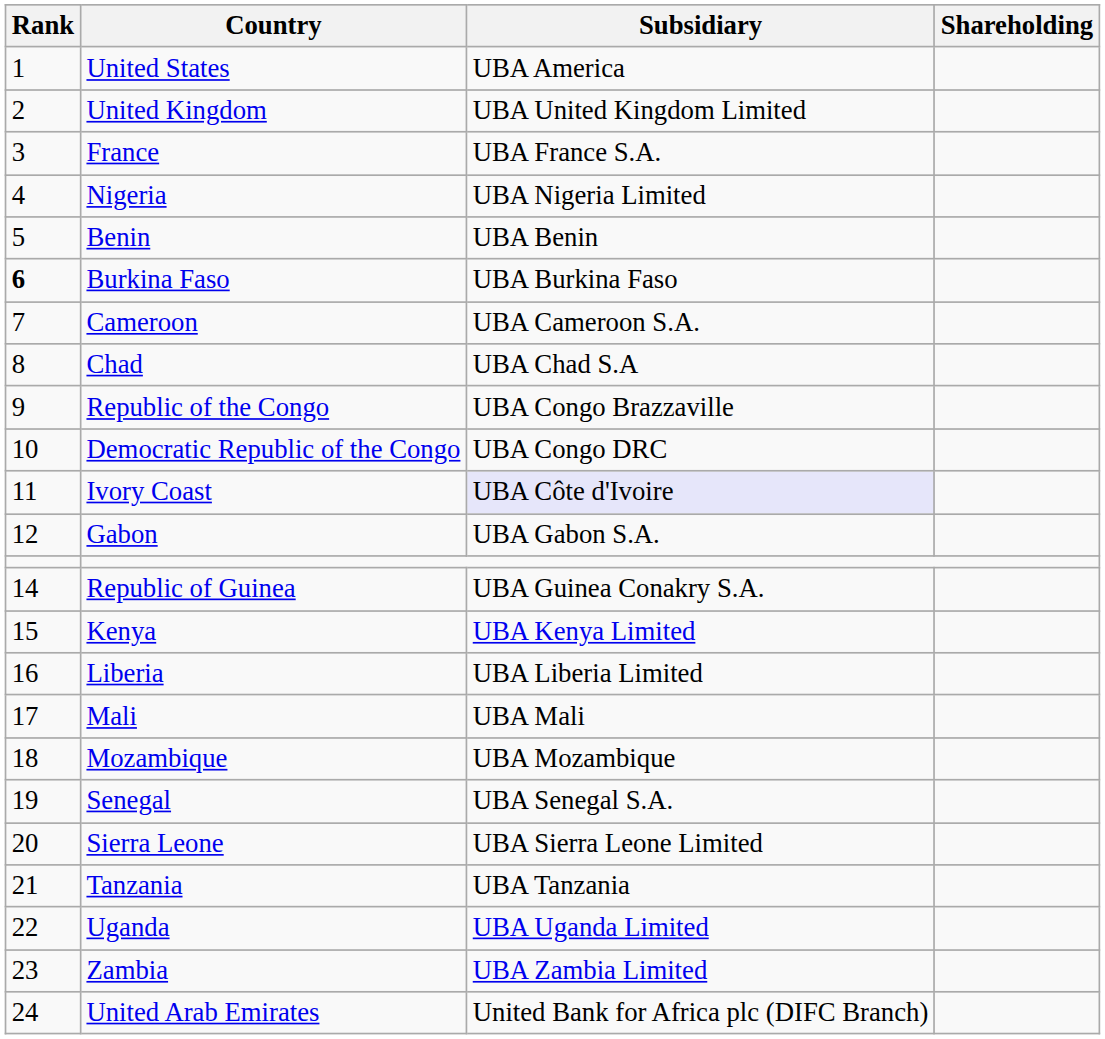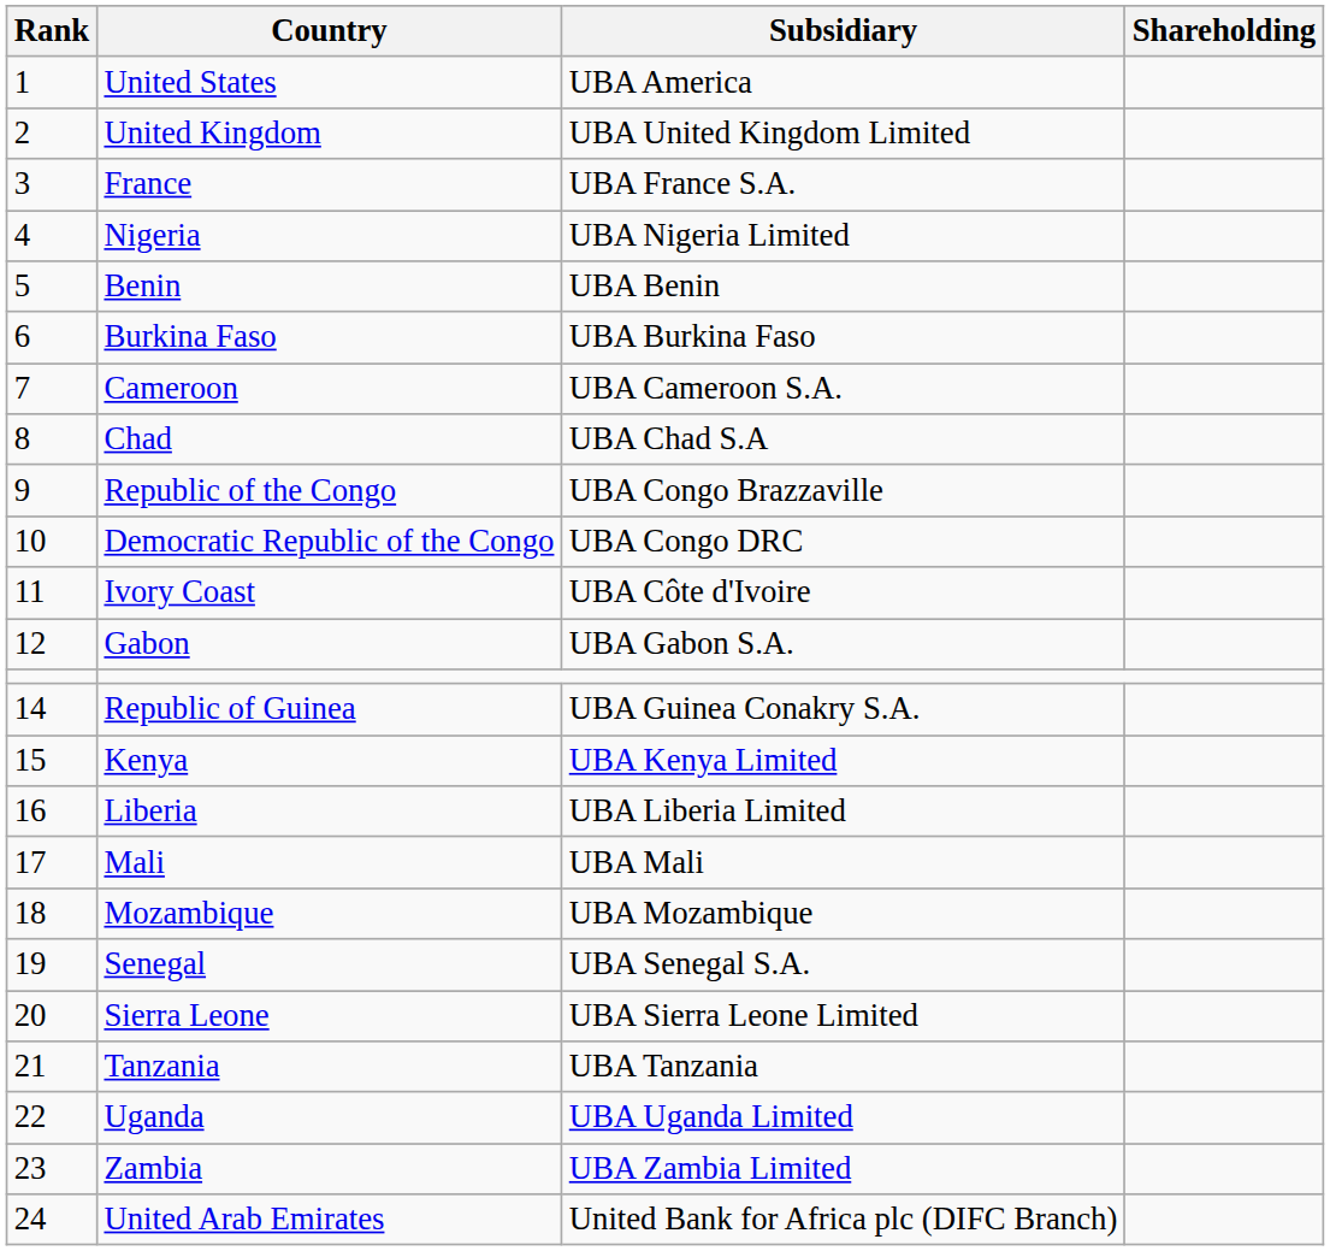Burkina Faso | Rank: bold -> normal
Ivory Coast | Subsidiary: lavender background -> no background
